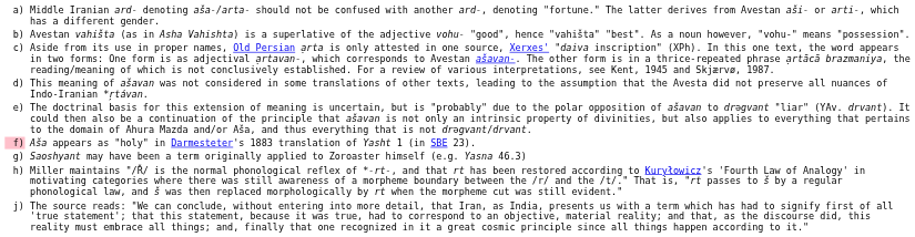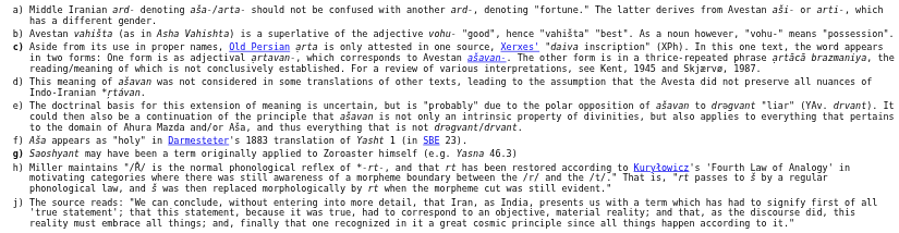row 3 | column 1: normal -> bold
row 6 | column 1: pink background -> no background
row 7 | column 1: normal -> bold
